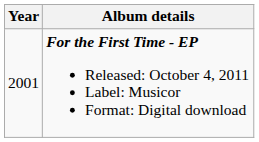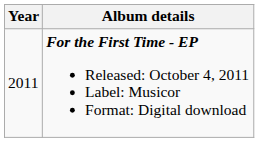row 2 | Year: 2001 -> 2011
